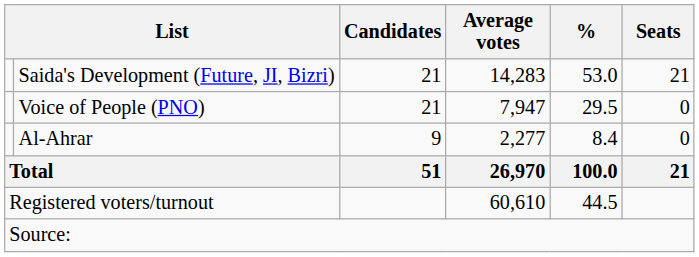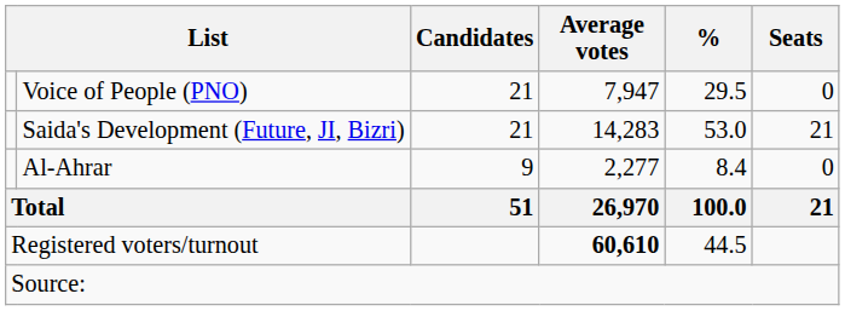rows swapped: Saida's Development (Future, JI, Bizri) <-> Voice of People (PNO)
Registered voters/turnout | Average votes: normal -> bold
